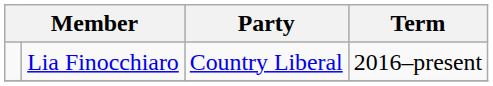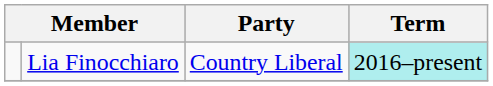Lia Finocchiaro | Term: no background -> paleturquoise background
